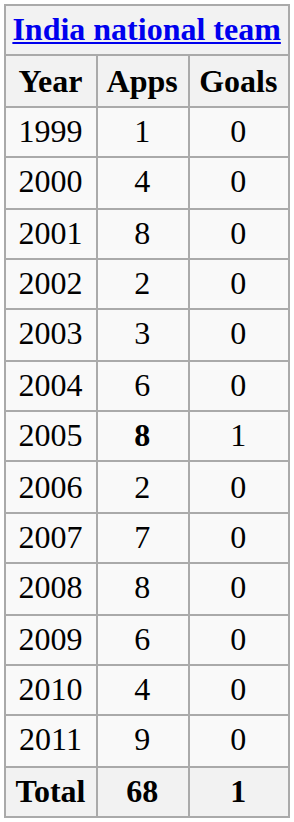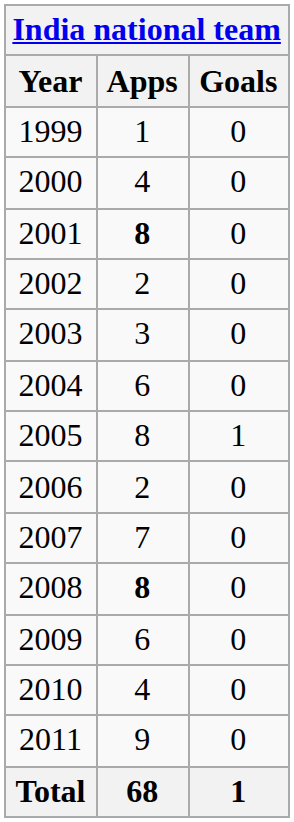2001 | Apps: normal -> bold
2005 | Apps: bold -> normal
2008 | Apps: normal -> bold
